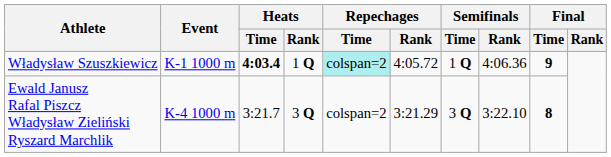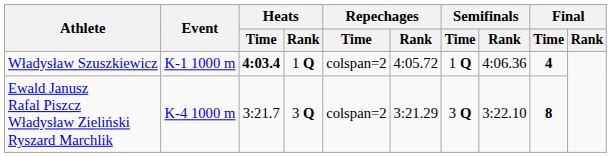Władysław Szuszkiewicz | Repechages / Time: paleturquoise background -> no background
Władysław Szuszkiewicz | Final / Time: 9 -> 4
